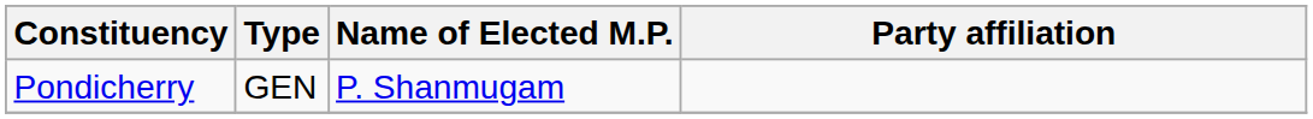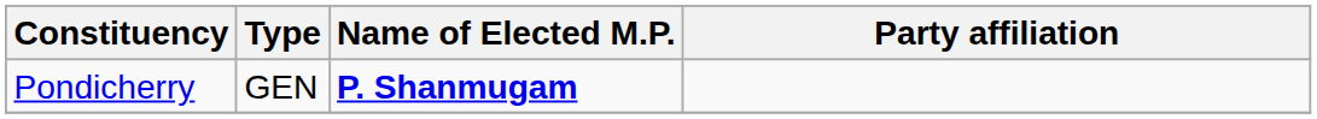Pondicherry | Name of Elected M.P.: normal -> bold
